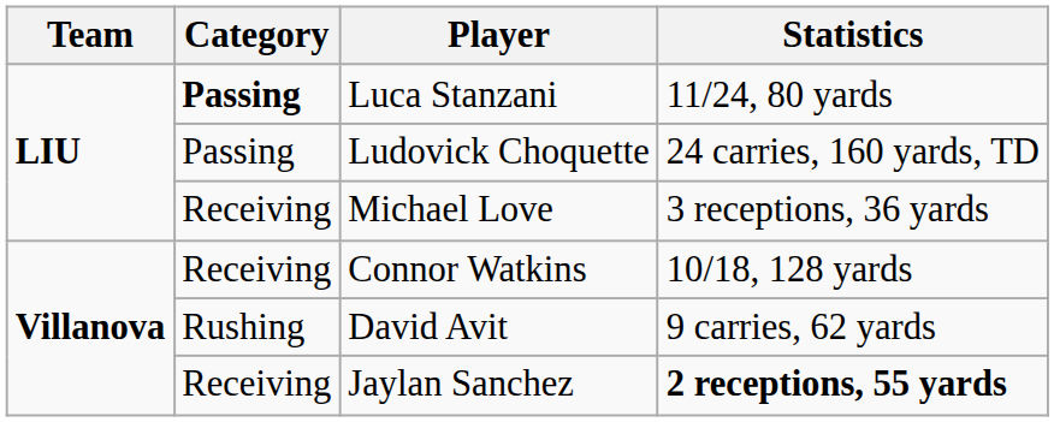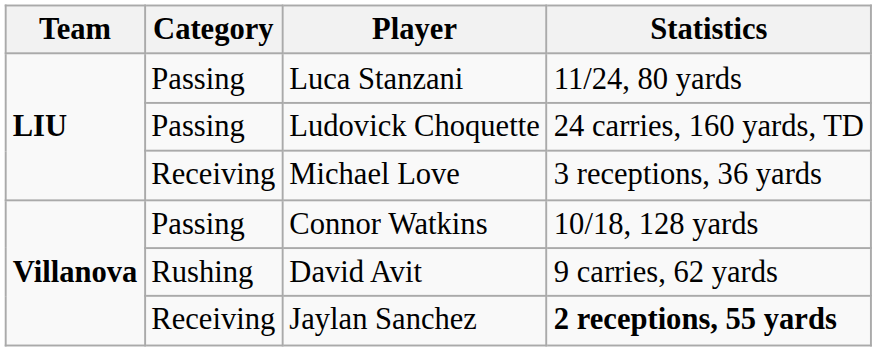Luca Stanzani | Category: bold -> normal
Connor Watkins | Category: Receiving -> Passing
